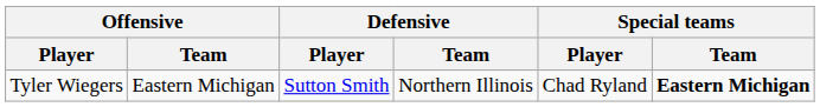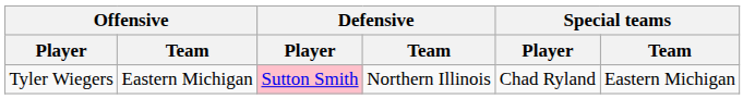Tyler Wiegers | Defensive / Player: no background -> pink background
Tyler Wiegers | Special teams / Team: bold -> normal
